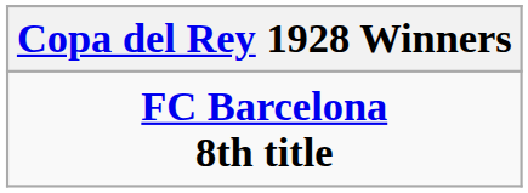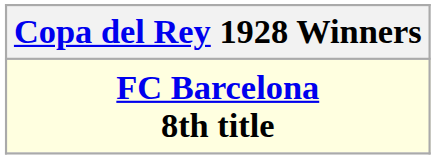row 2 | column 1: no background -> lightyellow background
